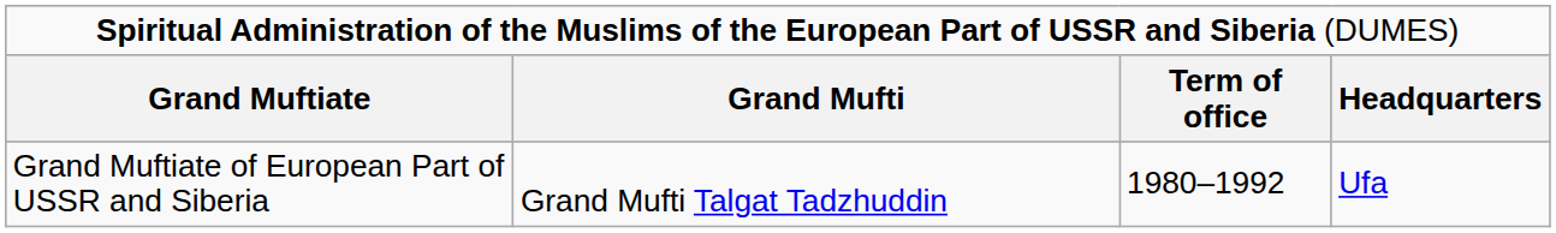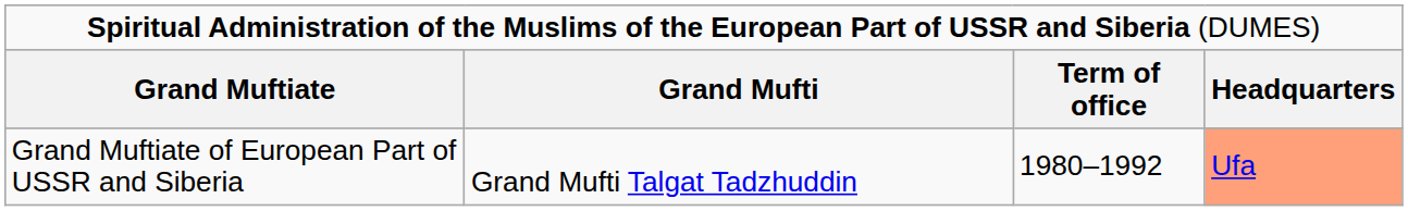Grand Muftiate of European Part of USSR and Siberia | column 4: no background -> lightsalmon background
